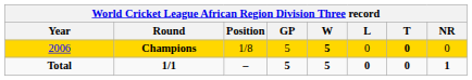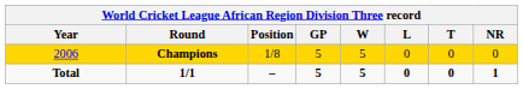2006 | W: bold -> normal
2006 | T: bold -> normal
